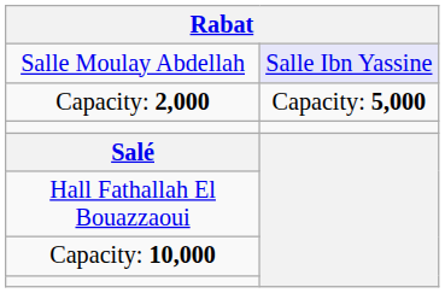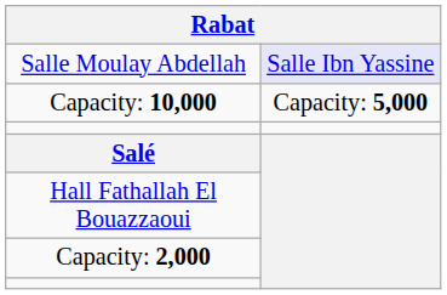row 3 | column 1: Capacity: 2,000 -> Capacity: 10,000
row 7 | column 1: Capacity: 10,000 -> Capacity: 2,000
